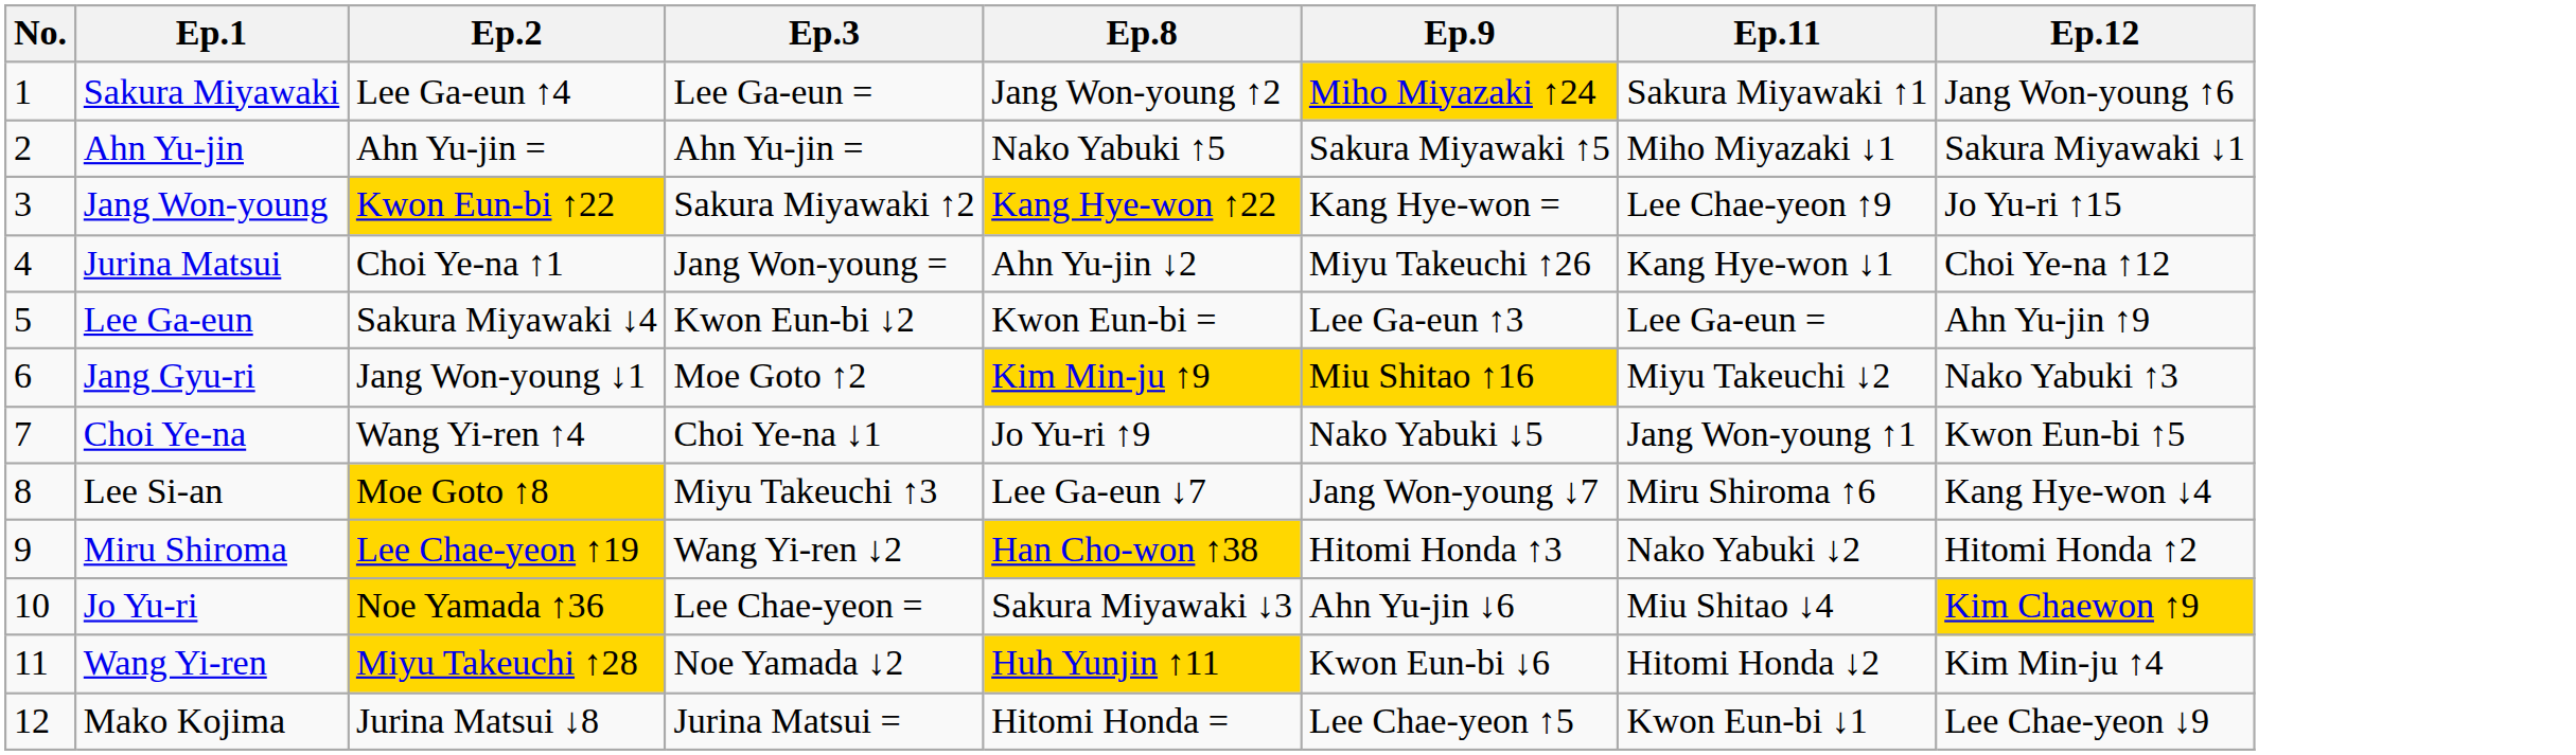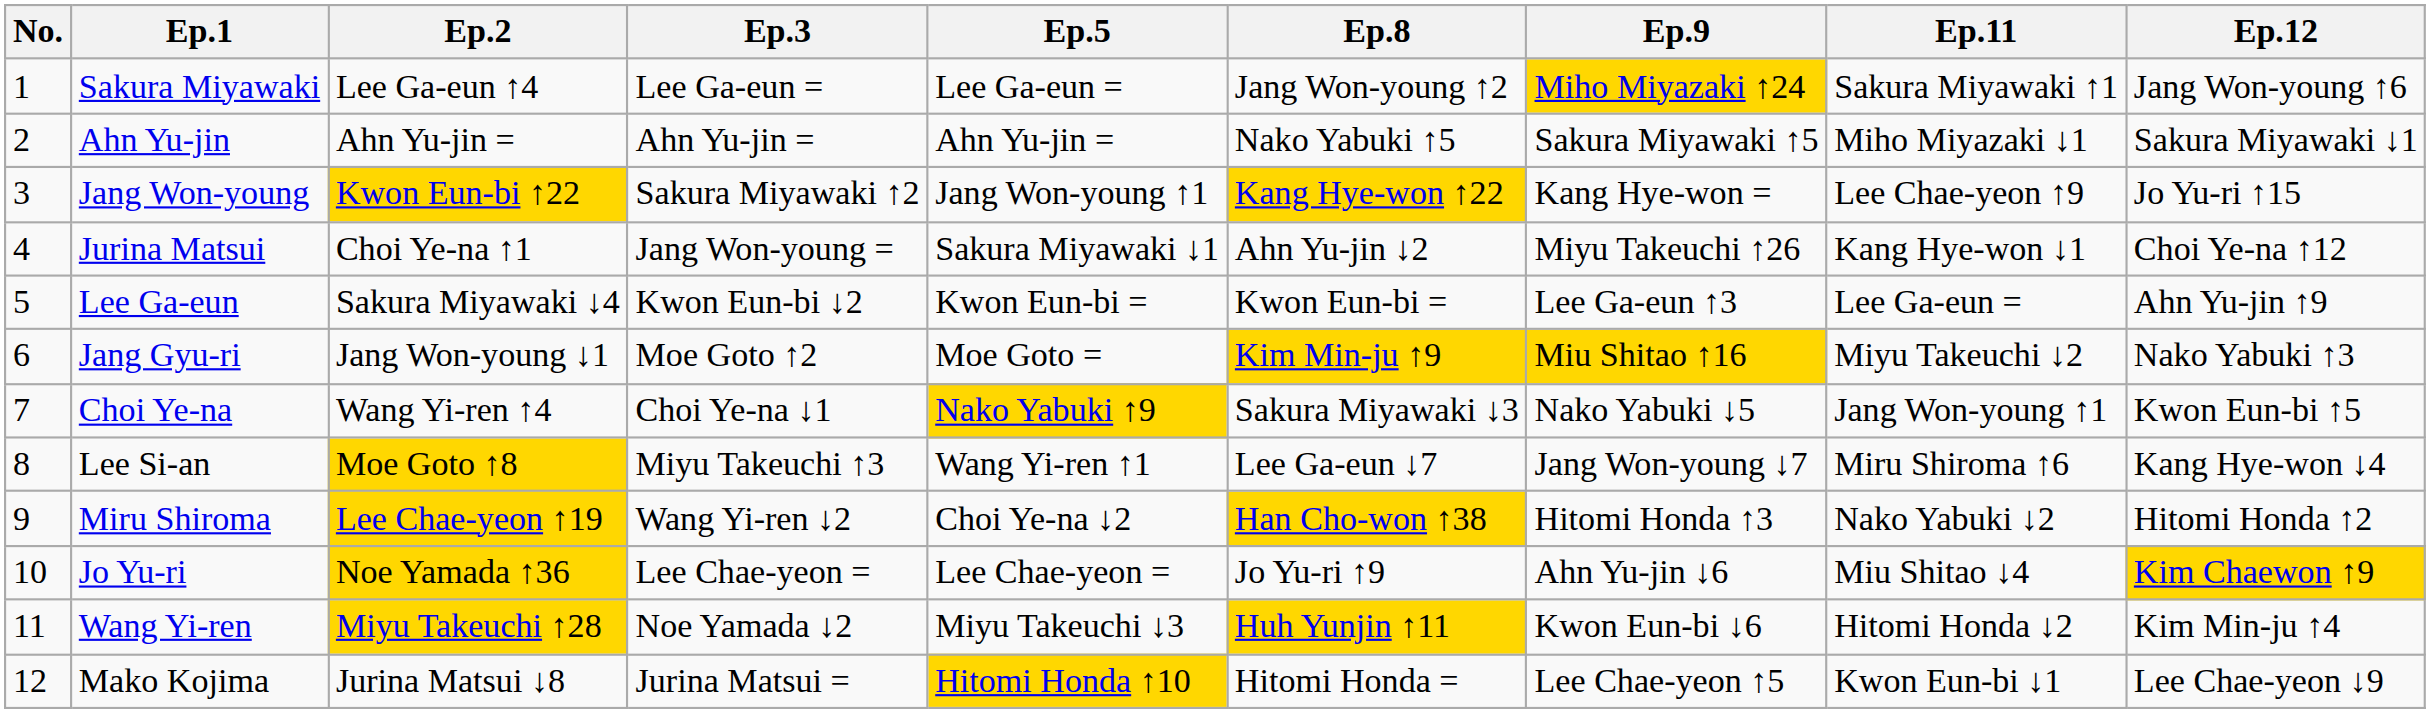+ column: Ep.5 | Lee Ga-eun = | Ahn Yu-jin = | Jang Won-young ↑1 | Sakura Miyawaki ↓1 | Kwon Eun-bi = | Moe Goto = | Nako Yabuki ↑9 | Wang Yi-ren ↑1 | Choi Ye-na ↓2 | Lee Chae-yeon = | Miyu Takeuchi ↓3 | Hitomi Honda ↑10
Choi Ye-na | Ep.8: Jo Yu-ri ↑9 -> Sakura Miyawaki ↓3
Jo Yu-ri | Ep.8: Sakura Miyawaki ↓3 -> Jo Yu-ri ↑9
